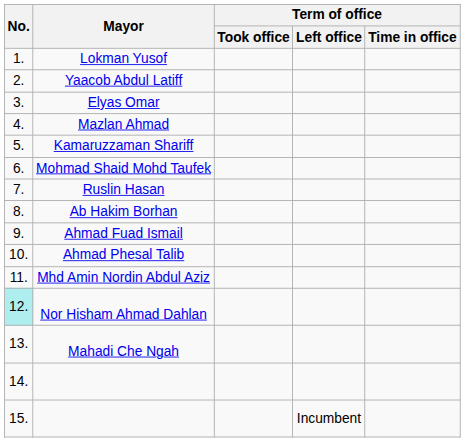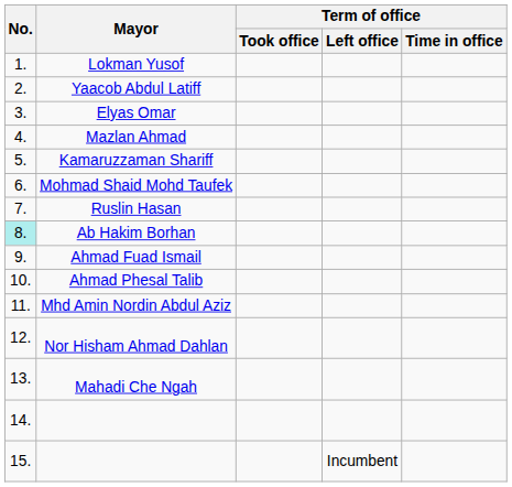Ab Hakim Borhan | No.: no background -> paleturquoise background
Nor Hisham Ahmad Dahlan | No.: paleturquoise background -> no background
